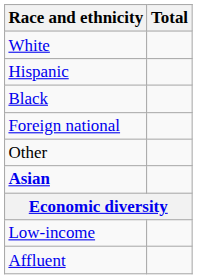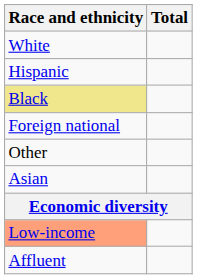Black | Race and ethnicity: no background -> khaki background
Asian | Race and ethnicity: bold -> normal
Low-income | Race and ethnicity: no background -> lightsalmon background
